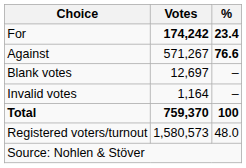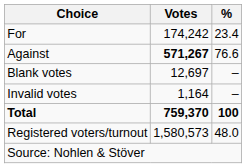For | Votes: bold -> normal
For | %: bold -> normal
Against | Votes: normal -> bold
Against | %: bold -> normal
